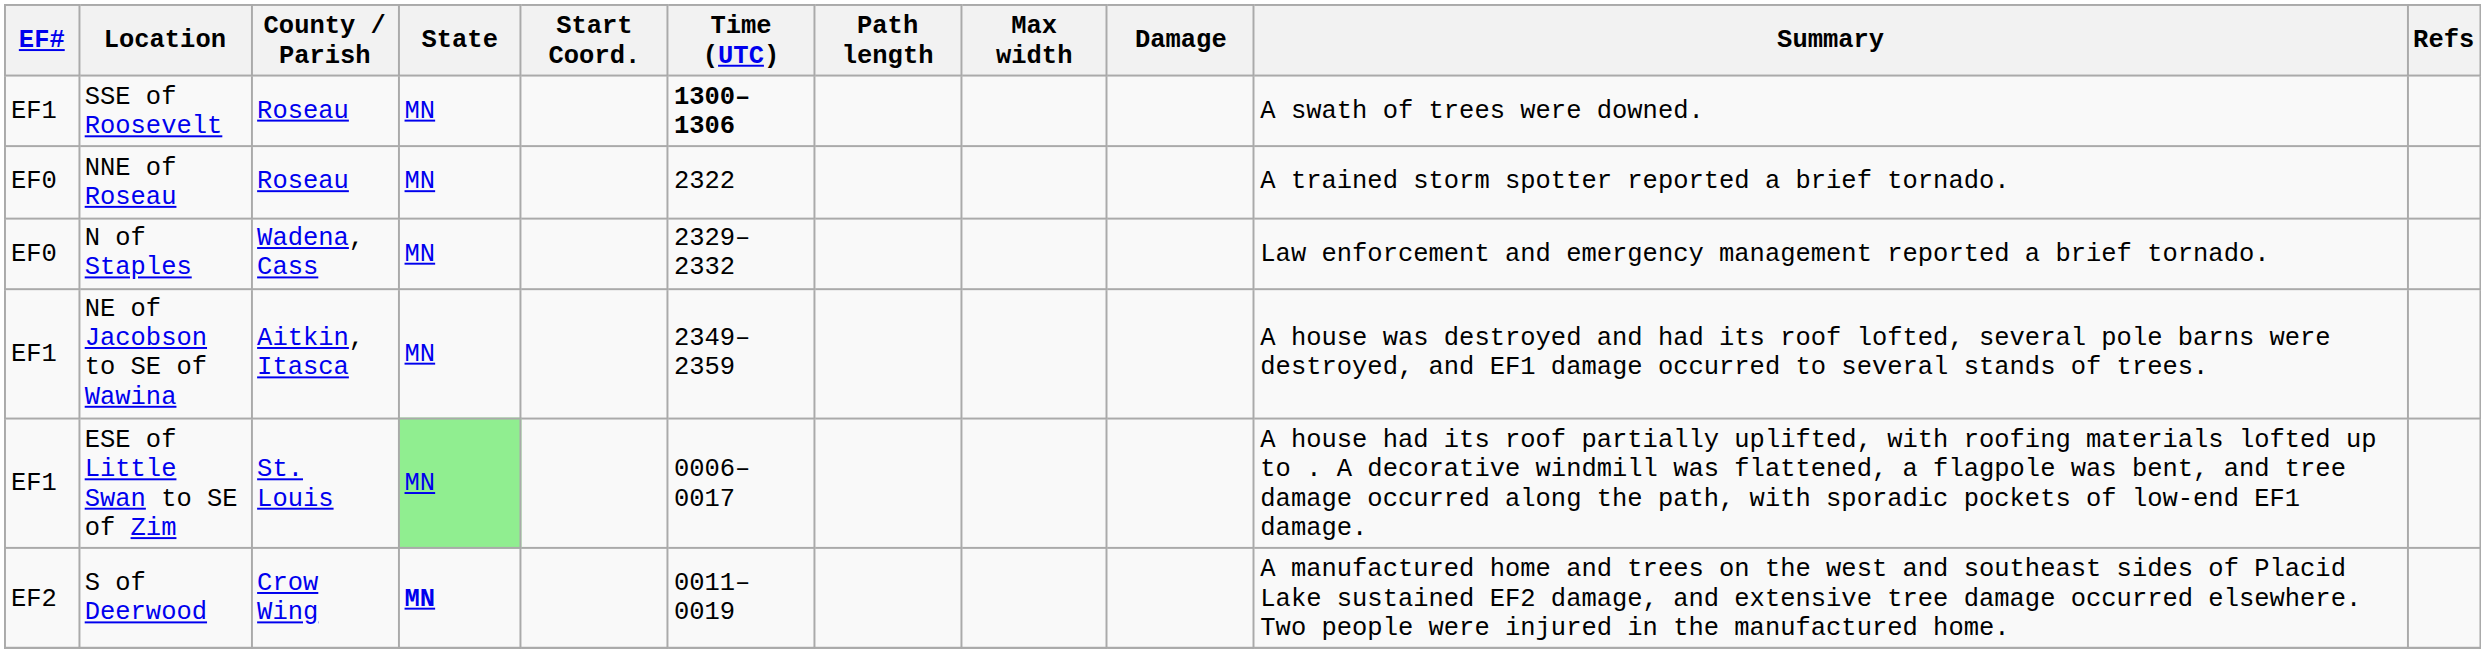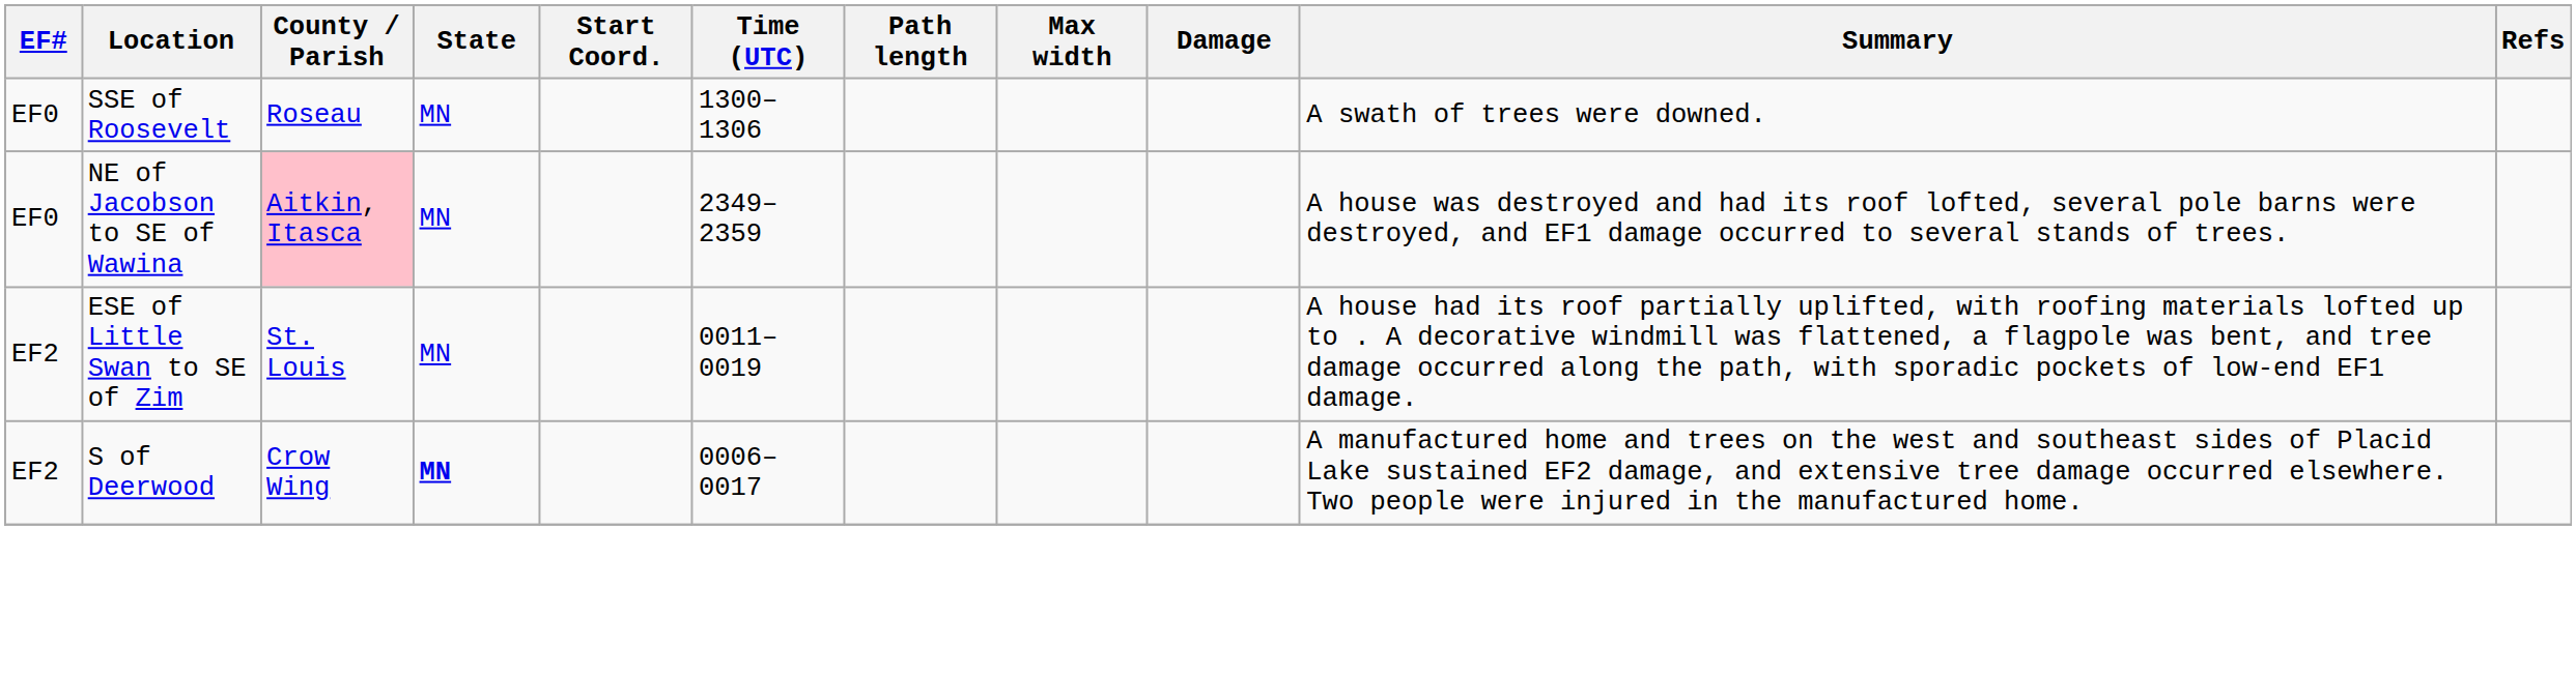SSE of Roosevelt | EF#: EF1 -> EF0
SSE of Roosevelt | Time (UTC): bold -> normal
- row: EF0 | NNE of Roseau | Roseau | MN | 2322 | A trained storm spotter reported a brief tornado.
- row: EF0 | N of Staples | Wadena, Cass | MN | 2329–2332 | Law enforcement and emergency management reported a brief tornado.
NE of Jacobson to SE of Wawina | EF#: EF1 -> EF0
NE of Jacobson to SE of Wawina | County / Parish: no background -> pink background
ESE of Little Swan to SE of Zim | EF#: EF1 -> EF2
ESE of Little Swan to SE of Zim | State: lightgreen background -> no background
ESE of Little Swan to SE of Zim | Time (UTC): 0006–0017 -> 0011–0019
S of Deerwood | Time (UTC): 0011–0019 -> 0006–0017
